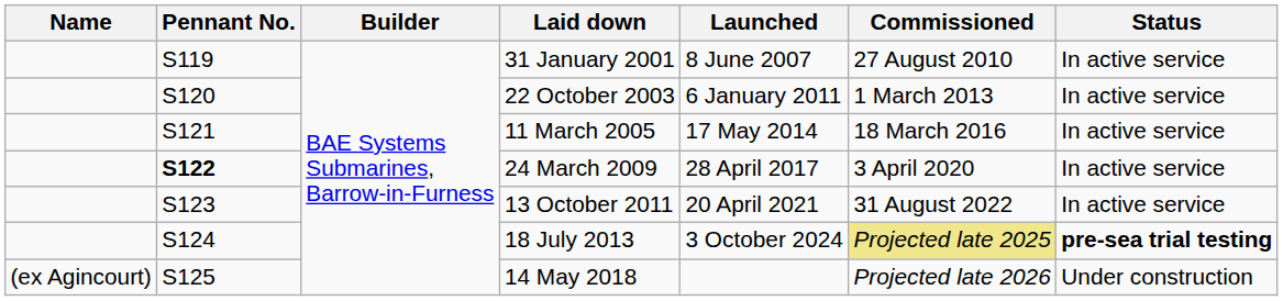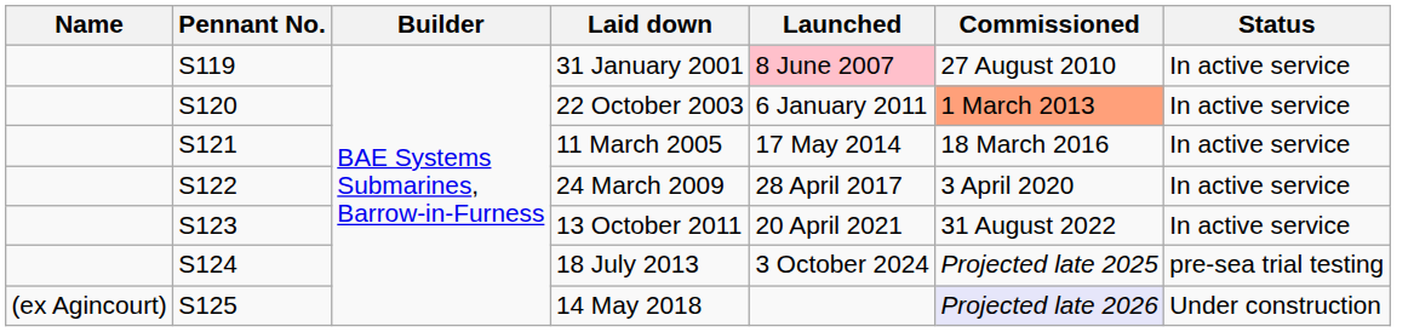31 January 2001 | Launched: no background -> pink background
22 October 2003 | Commissioned: no background -> lightsalmon background
24 March 2009 | Pennant No.: bold -> normal
18 July 2013 | Commissioned: khaki background -> no background
18 July 2013 | Status: bold -> normal
14 May 2018 | Commissioned: no background -> lavender background
